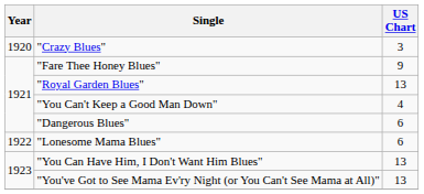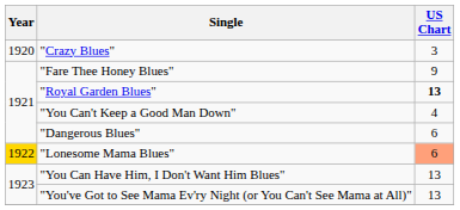"Royal Garden Blues" | US Chart: normal -> bold
"Lonesome Mama Blues" | Year: no background -> gold background
"Lonesome Mama Blues" | US Chart: no background -> lightsalmon background
